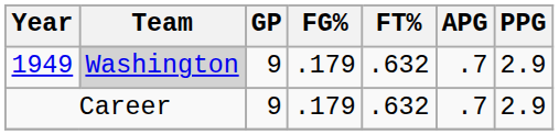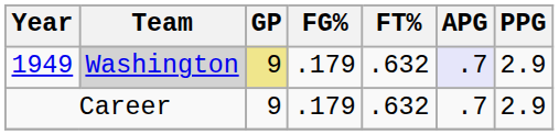1949 | GP: no background -> khaki background
1949 | APG: no background -> lavender background
